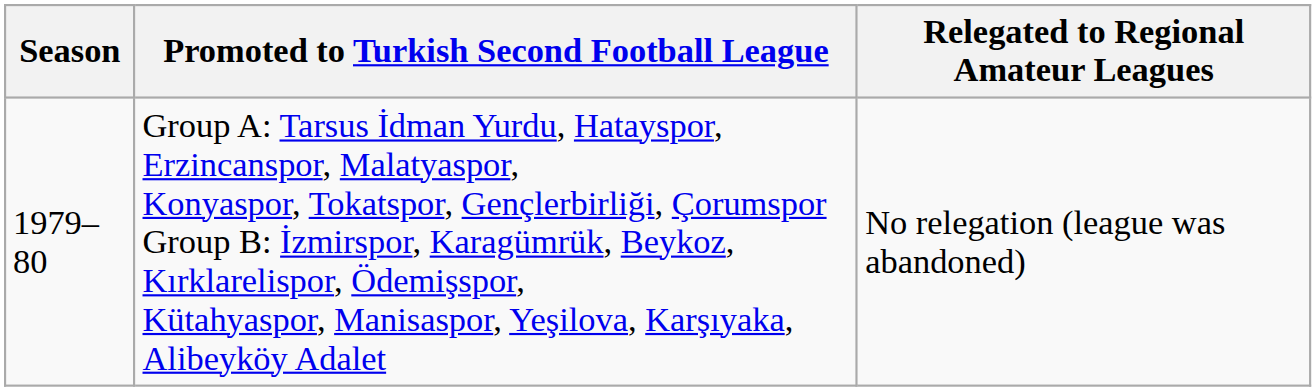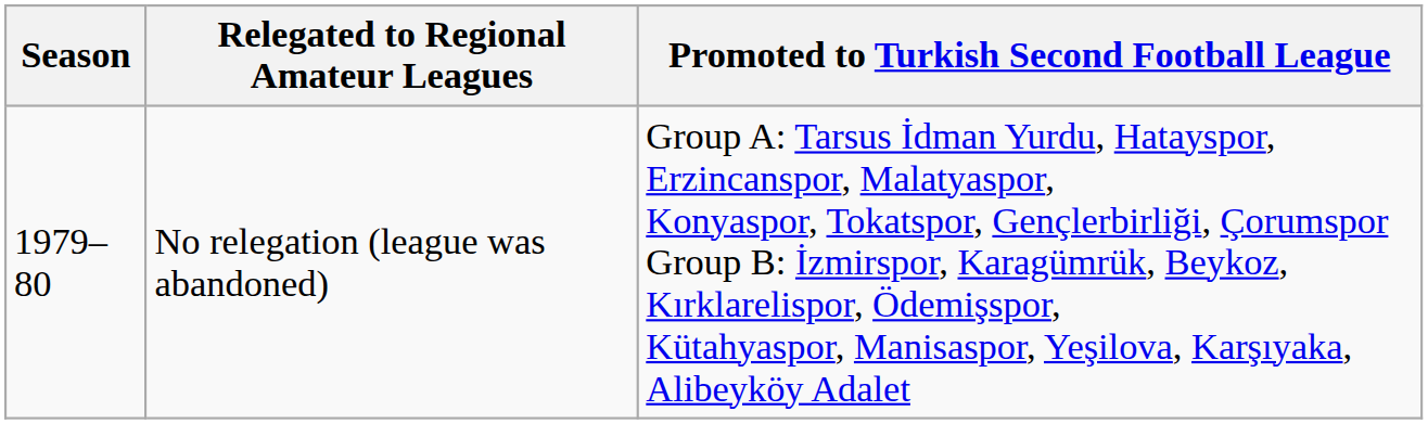columns swapped: Promoted to Turkish Second Football League <-> Relegated to Regional Amateur Leagues
